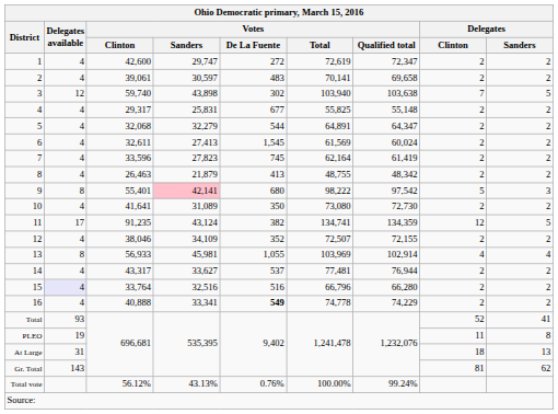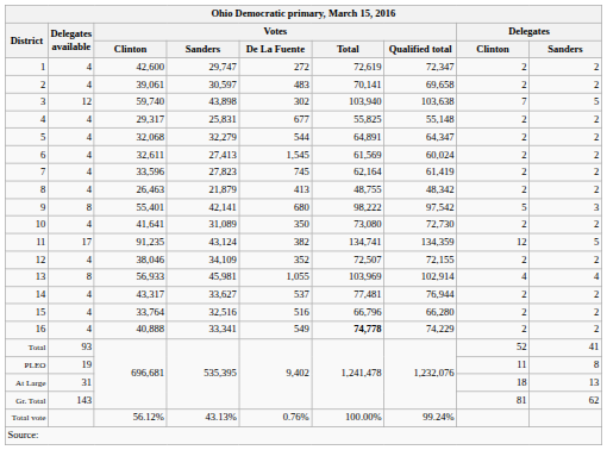9 | Votes / Sanders: pink background -> no background
15 | Delegates available: lavender background -> no background
16 | Votes / De La Fuente: bold -> normal
16 | Votes / Total: normal -> bold
